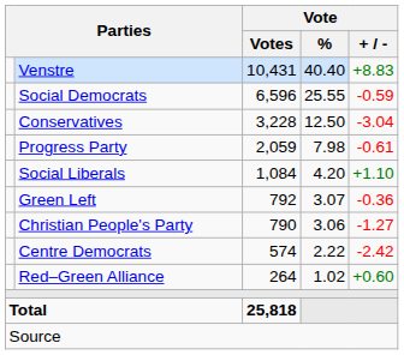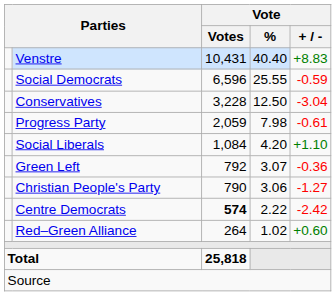Centre Democrats | Vote / Votes: normal -> bold
